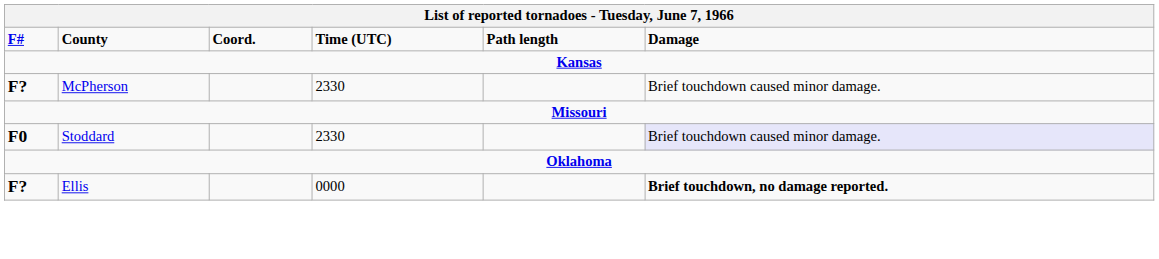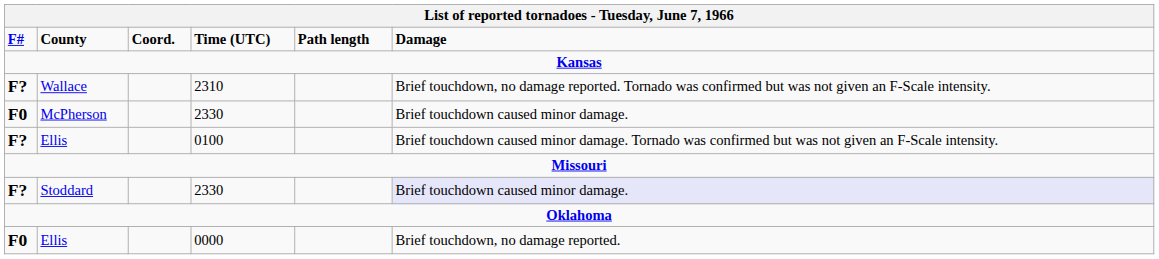+ row: F? | Wallace | 2310 | Brief touchdown, no damage reported. Tornado was confirmed but was not given an F-Scale intensity.
McPherson | F#: F? -> F0
+ row: F? | Ellis | 0100 | Brief touchdown caused minor damage. Tornado was confirmed but was not given an F-Scale intensity.
Stoddard | F#: F0 -> F?
Ellis / 0000 | F#: F? -> F0
Ellis / 0000 | Damage: bold -> normal
